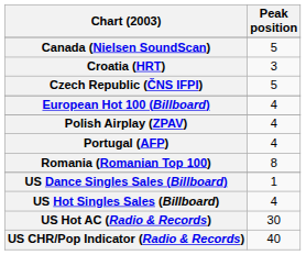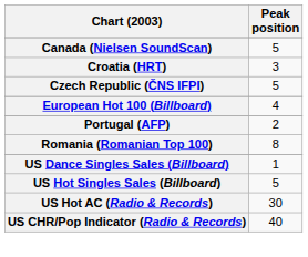- row: Polish Airplay (ZPAV) | 4
Portugal (AFP) | Peak position: 4 -> 2
US Hot Singles Sales (Billboard) | Peak position: 4 -> 5
